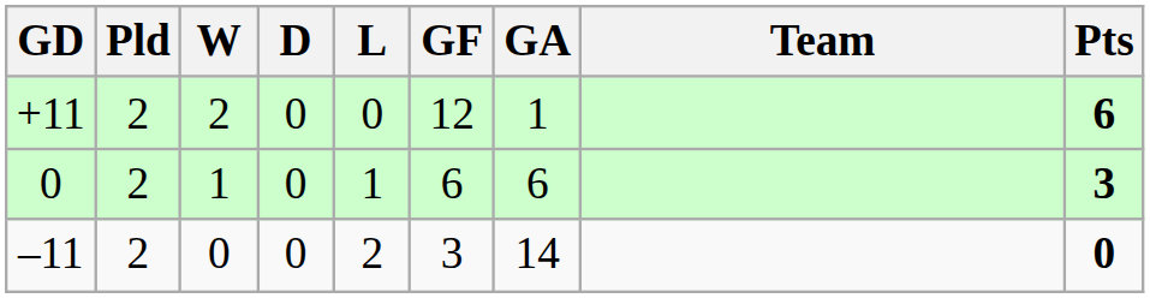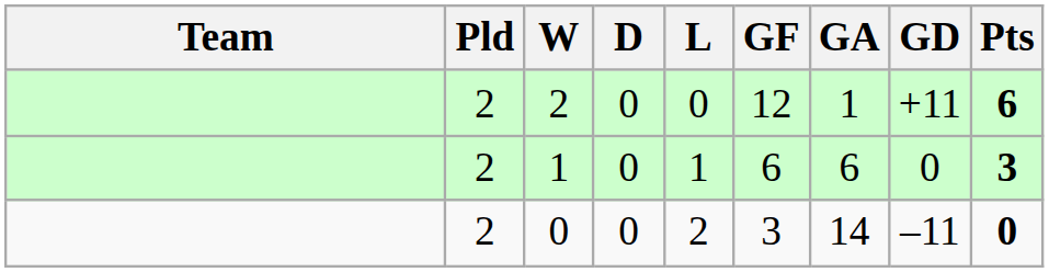columns swapped: Team <-> GD
